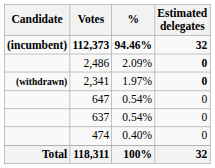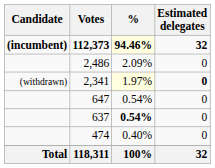112,373 | %: no background -> lightyellow background
2,486 | Estimated delegates: bold -> normal
2,341 | Candidate: bold -> normal
2,341 | %: no background -> lightyellow background
637 | %: normal -> bold
